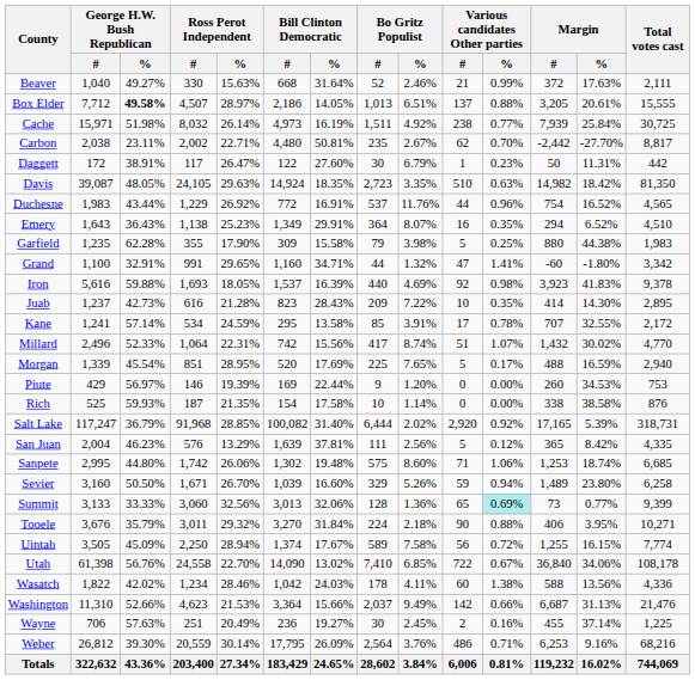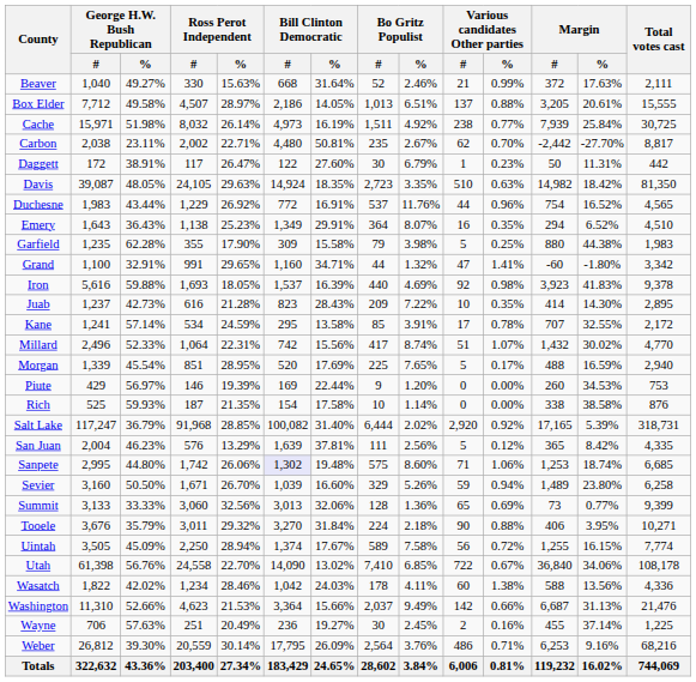Box Elder | George H.W. Bush Republican / %: bold -> normal
Sanpete | Bill Clinton Democratic / #: no background -> lavender background
Summit | Various candidates Other parties / %: paleturquoise background -> no background
